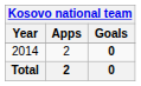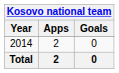2014 | Goals: bold -> normal
